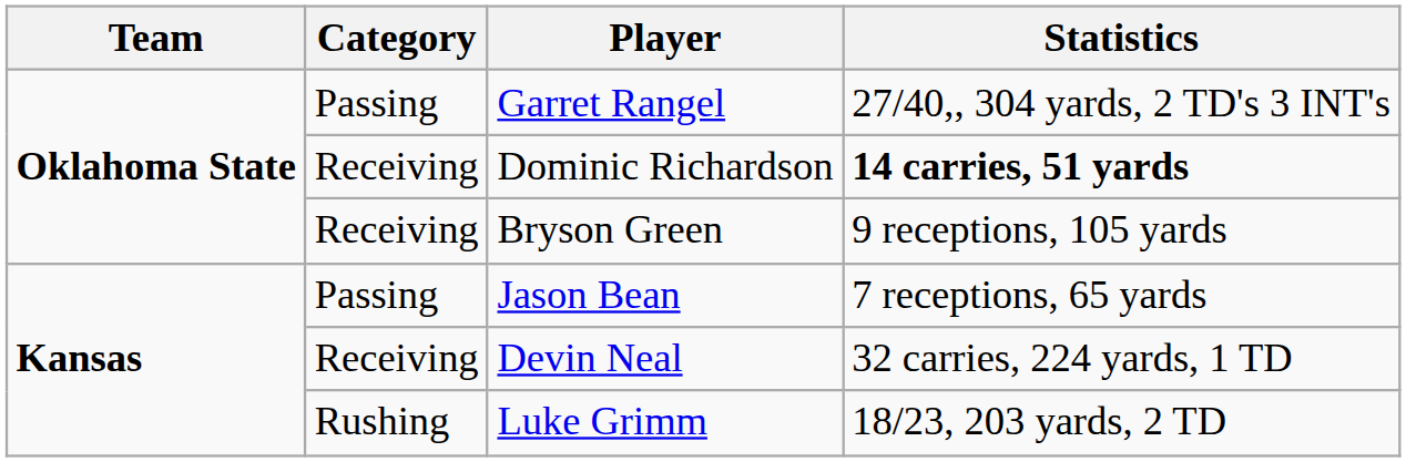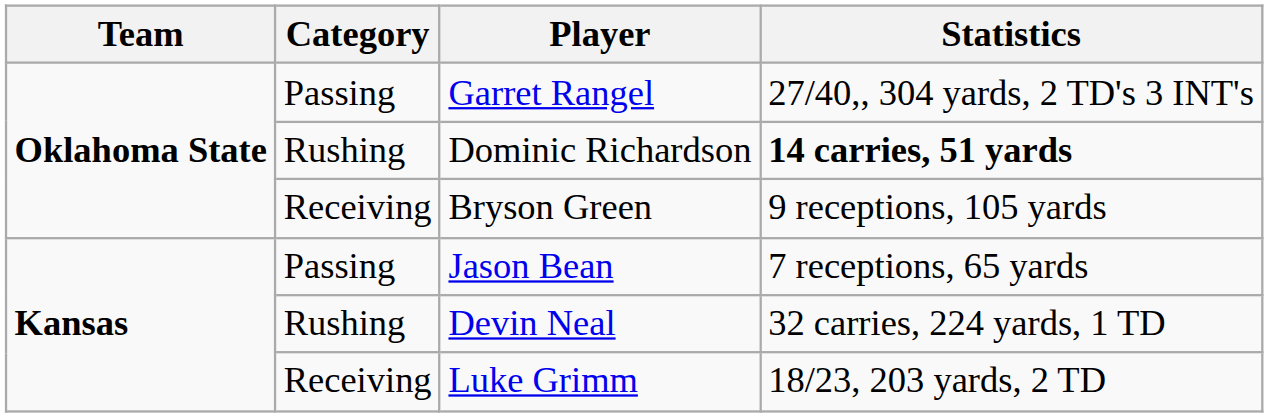Dominic Richardson | Category: Receiving -> Rushing
Devin Neal | Category: Receiving -> Rushing
Luke Grimm | Category: Rushing -> Receiving
